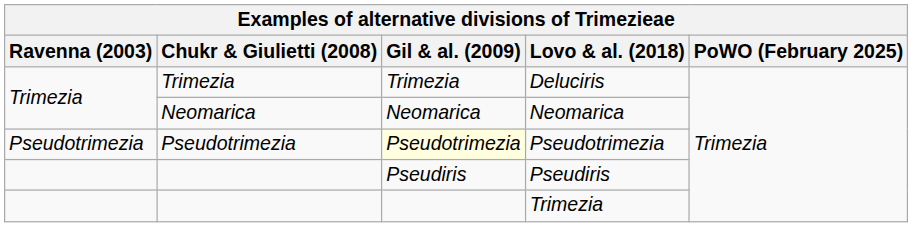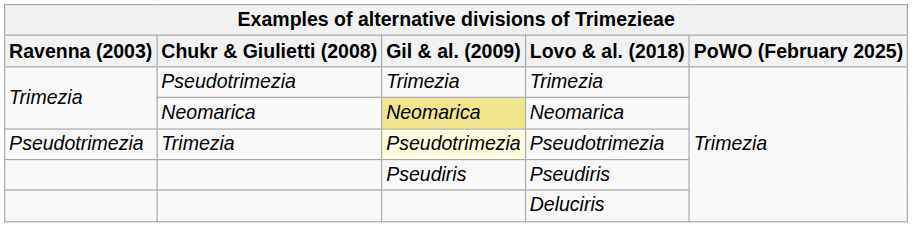row 3 | Chukr & Giulietti (2008): Trimezia -> Pseudotrimezia
row 3 | Lovo & al. (2018): Deluciris -> Trimezia
row 4 | Gil & al. (2009): no background -> khaki background
row 5 | Chukr & Giulietti (2008): Pseudotrimezia -> Trimezia
row 7 | Lovo & al. (2018): Trimezia -> Deluciris
